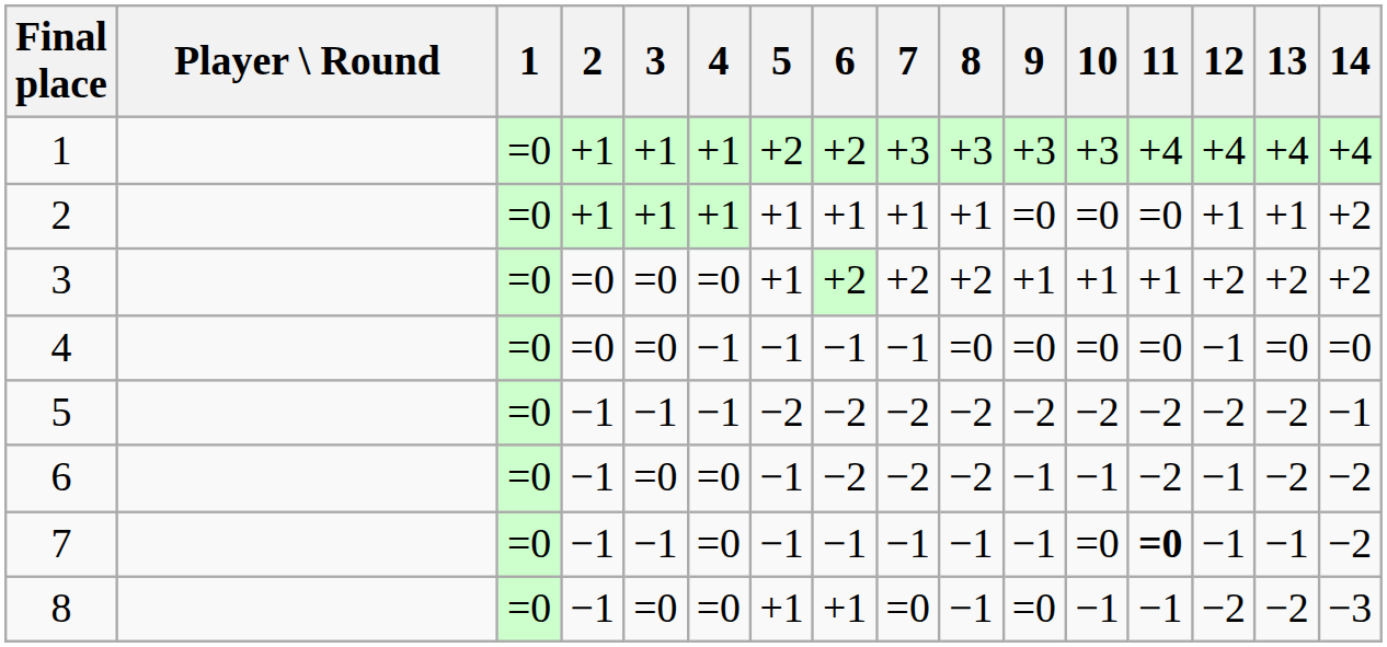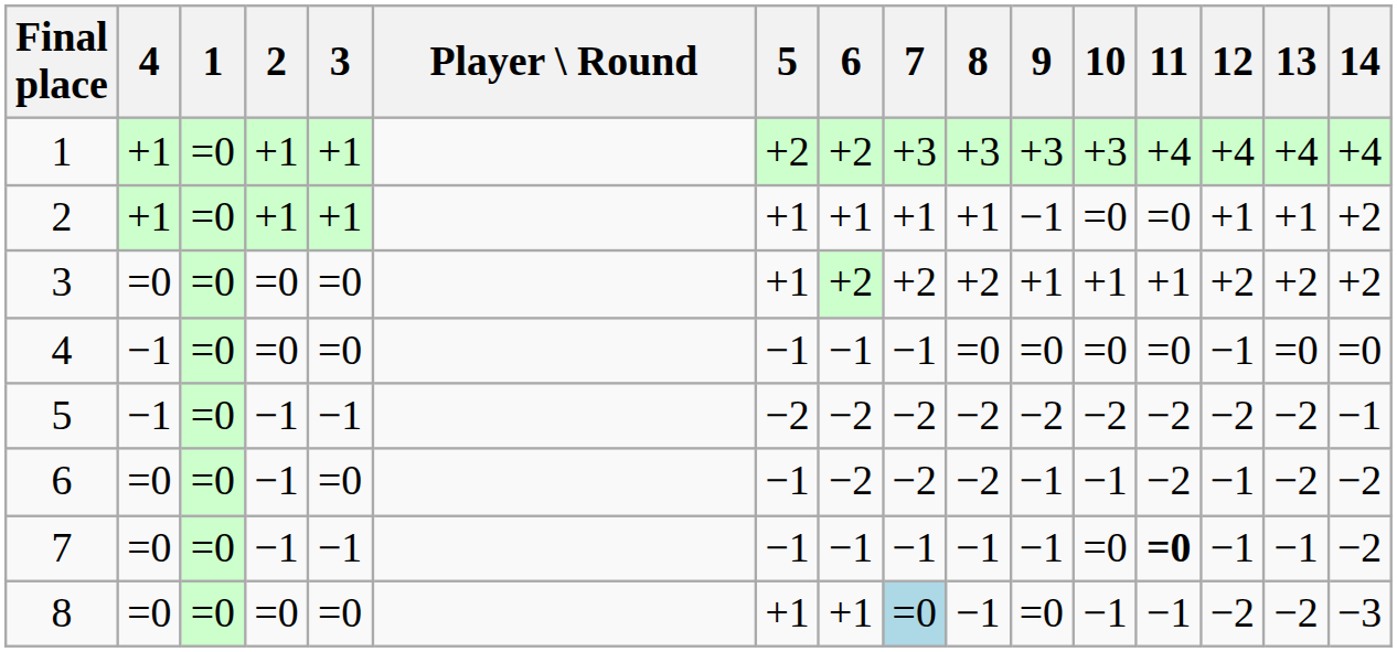columns swapped: Player \ Round <-> 4
row 3 | 9: =0 -> −1
row 9 | 2: −1 -> =0
row 9 | 7: no background -> lightblue background
